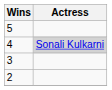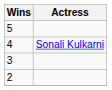4 | Actress: lightgrey background -> no background
